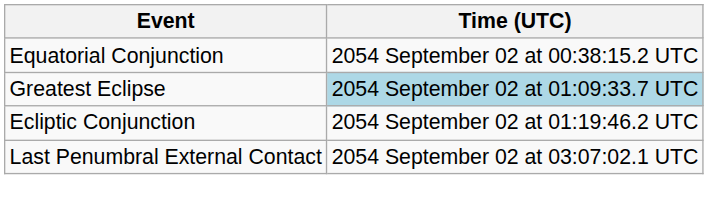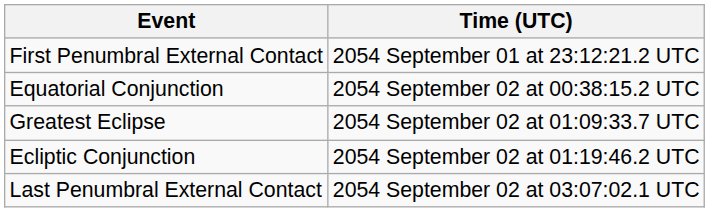+ row: First Penumbral External Contact | 2054 September 01 at 23:12:21.2 UTC
Greatest Eclipse | Time (UTC): lightblue background -> no background
